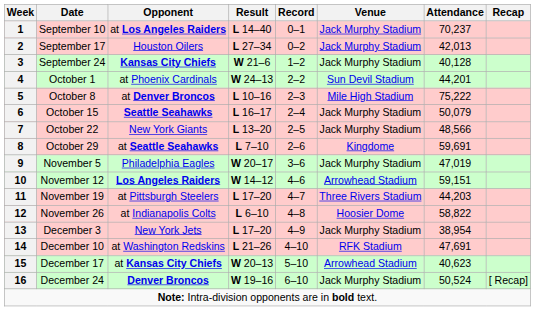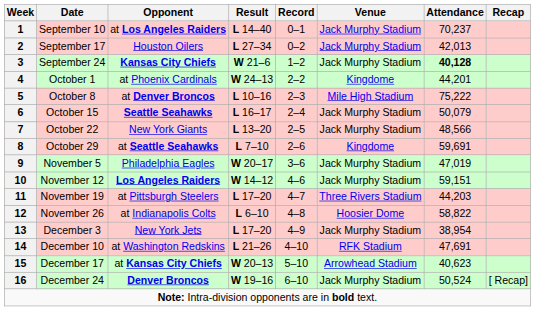3 | Attendance: normal -> bold
4 | Venue: Sun Devil Stadium -> Kingdome
10 | Venue: Arrowhead Stadium -> Jack Murphy Stadium
